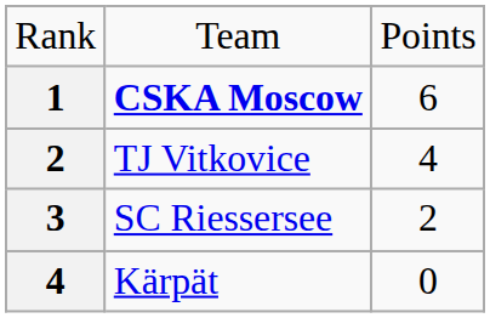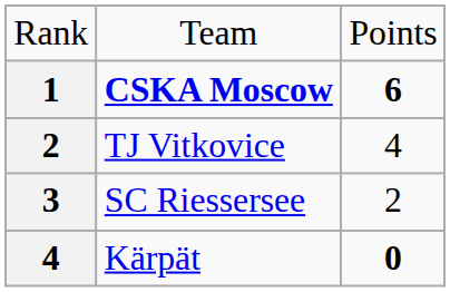CSKA Moscow | column 3: normal -> bold
Kärpät | column 3: normal -> bold
